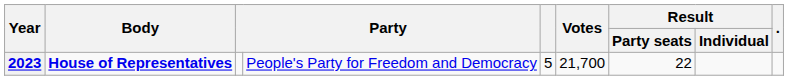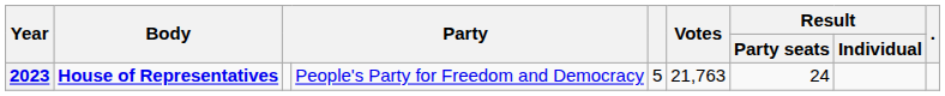2023 | Votes: 21,700 -> 21,763
2023 | Result / Party seats: 22 -> 24
